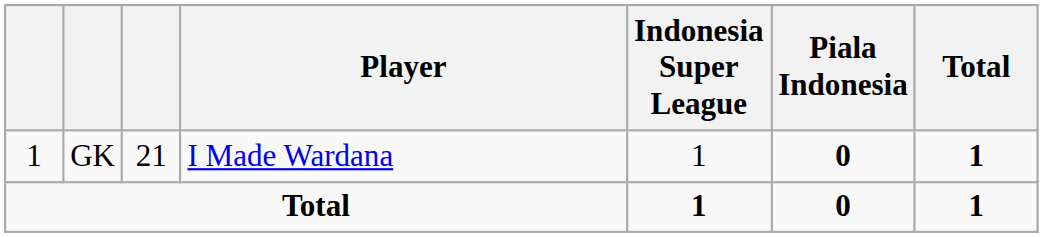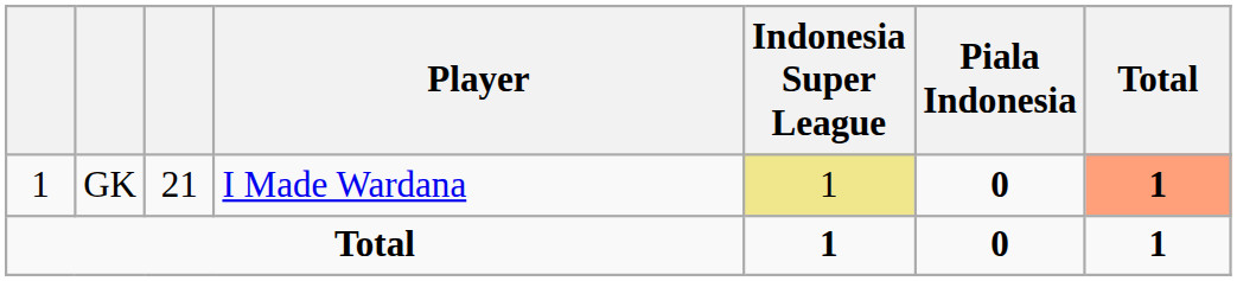row 2 | Indonesia Super League: no background -> khaki background
row 2 | Total: no background -> lightsalmon background
